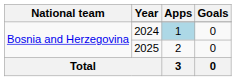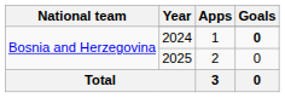2024 | Apps: lightblue background -> no background
2024 | Goals: normal -> bold
